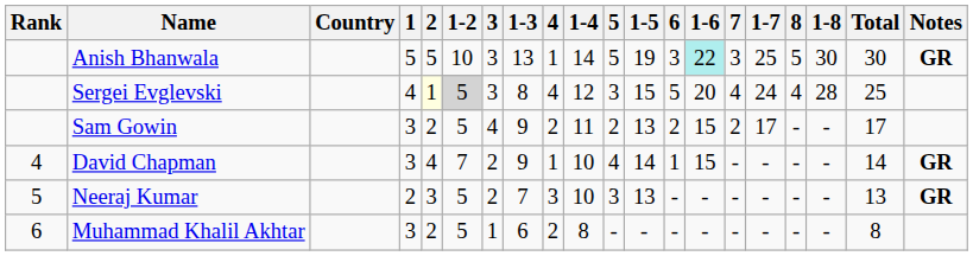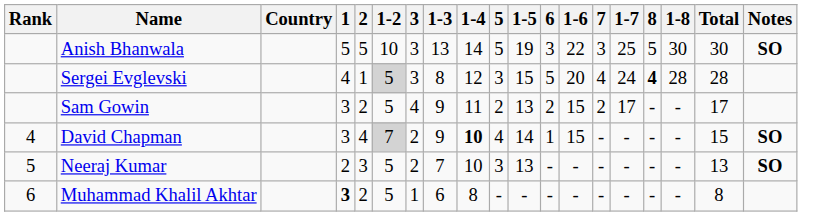- column: 4 | 1 | 4 | 2 | 1 | 3 | 2
Anish Bhanwala | 1-6: paleturquoise background -> no background
Anish Bhanwala | Notes: GR -> SO
Sergei Evglevski | 2: lightyellow background -> no background
Sergei Evglevski | 8: normal -> bold
Sergei Evglevski | Total: 25 -> 28
David Chapman | 1-2: no background -> lightgrey background
David Chapman | 1-4: normal -> bold
David Chapman | Total: 14 -> 15
David Chapman | Notes: GR -> SO
Neeraj Kumar | Notes: GR -> SO
Muhammad Khalil Akhtar | 1: normal -> bold
